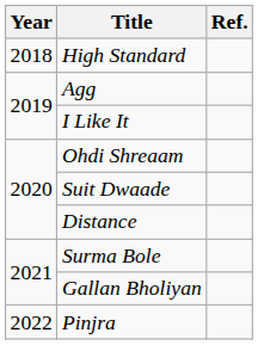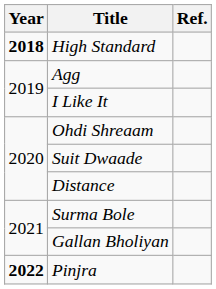High Standard | Year: normal -> bold
Pinjra | Year: normal -> bold
